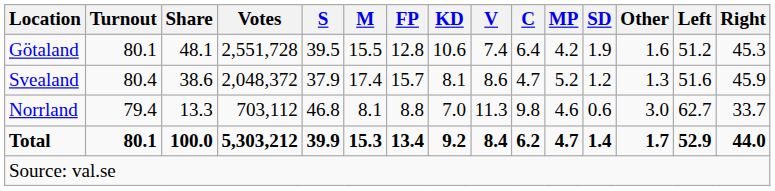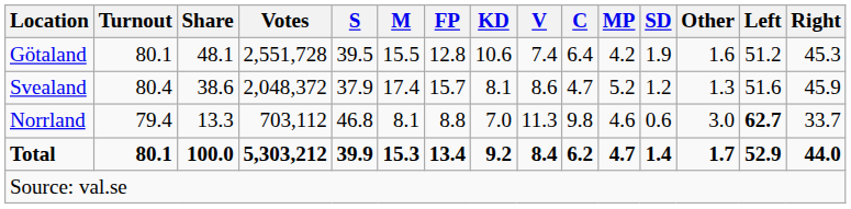Norrland | Left: normal -> bold
